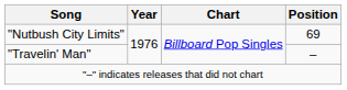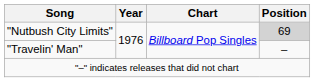"Nutbush City Limits" | Position: no background -> lightgrey background
